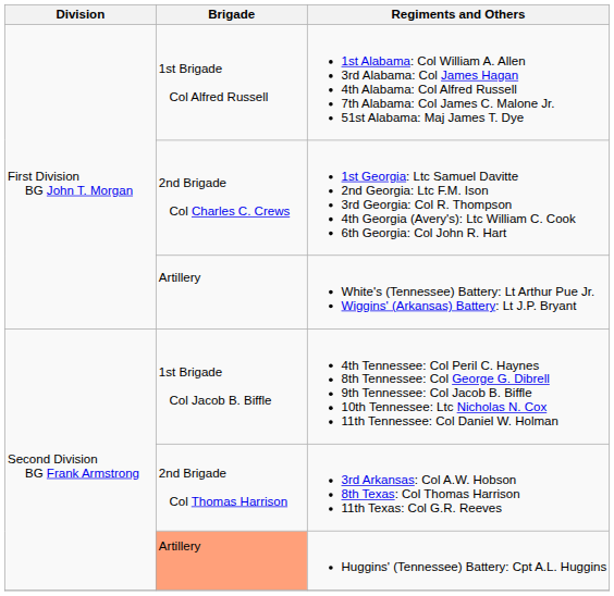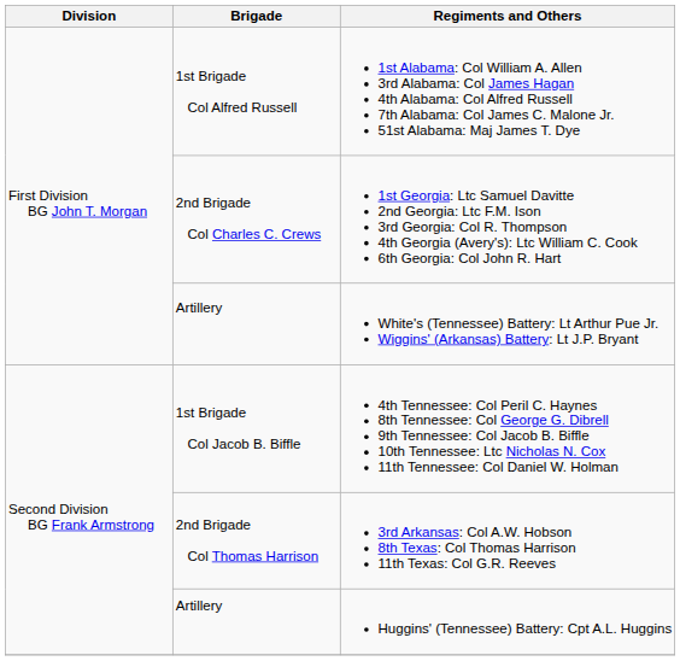Huggins' (Tennessee) Battery: Cpt A.L. Huggins | Brigade: lightsalmon background -> no background
